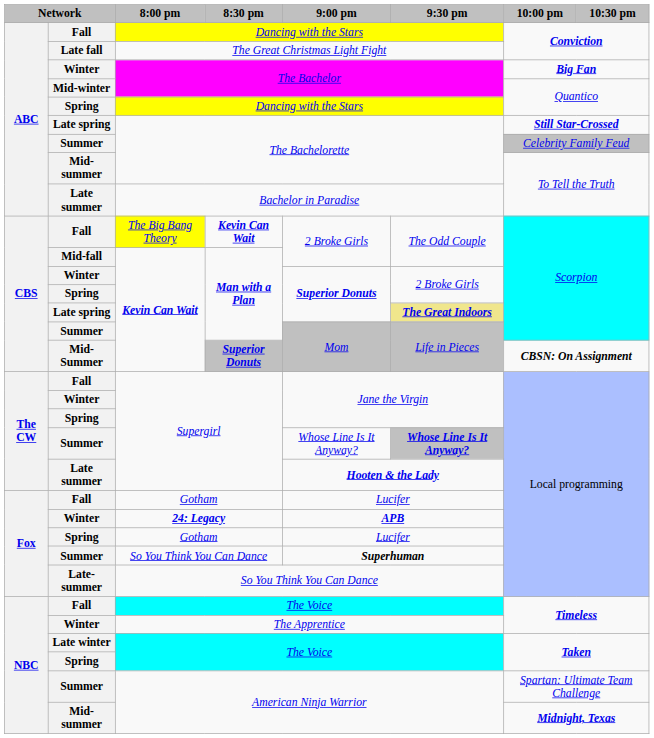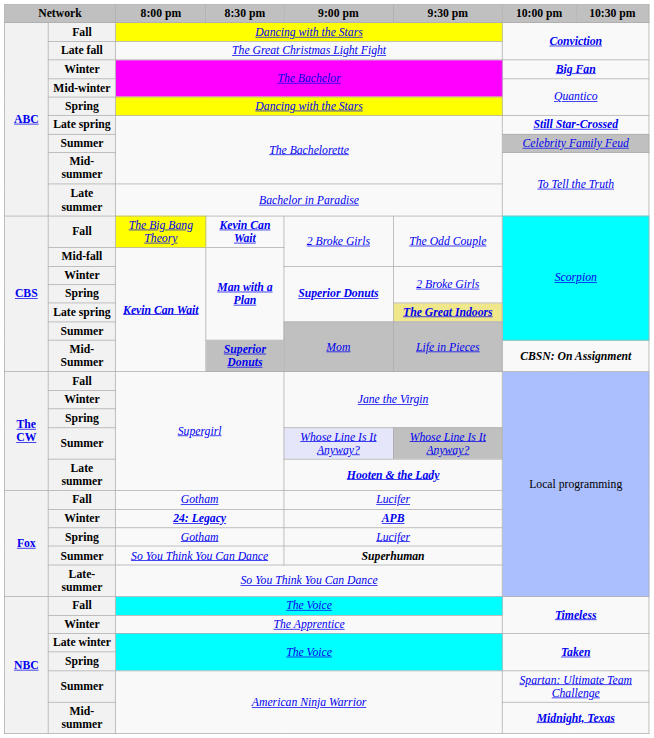Summer / Supergirl | 9:00 pm: no background -> lavender background
Summer / Supergirl | 9:30 pm: bold -> normal
